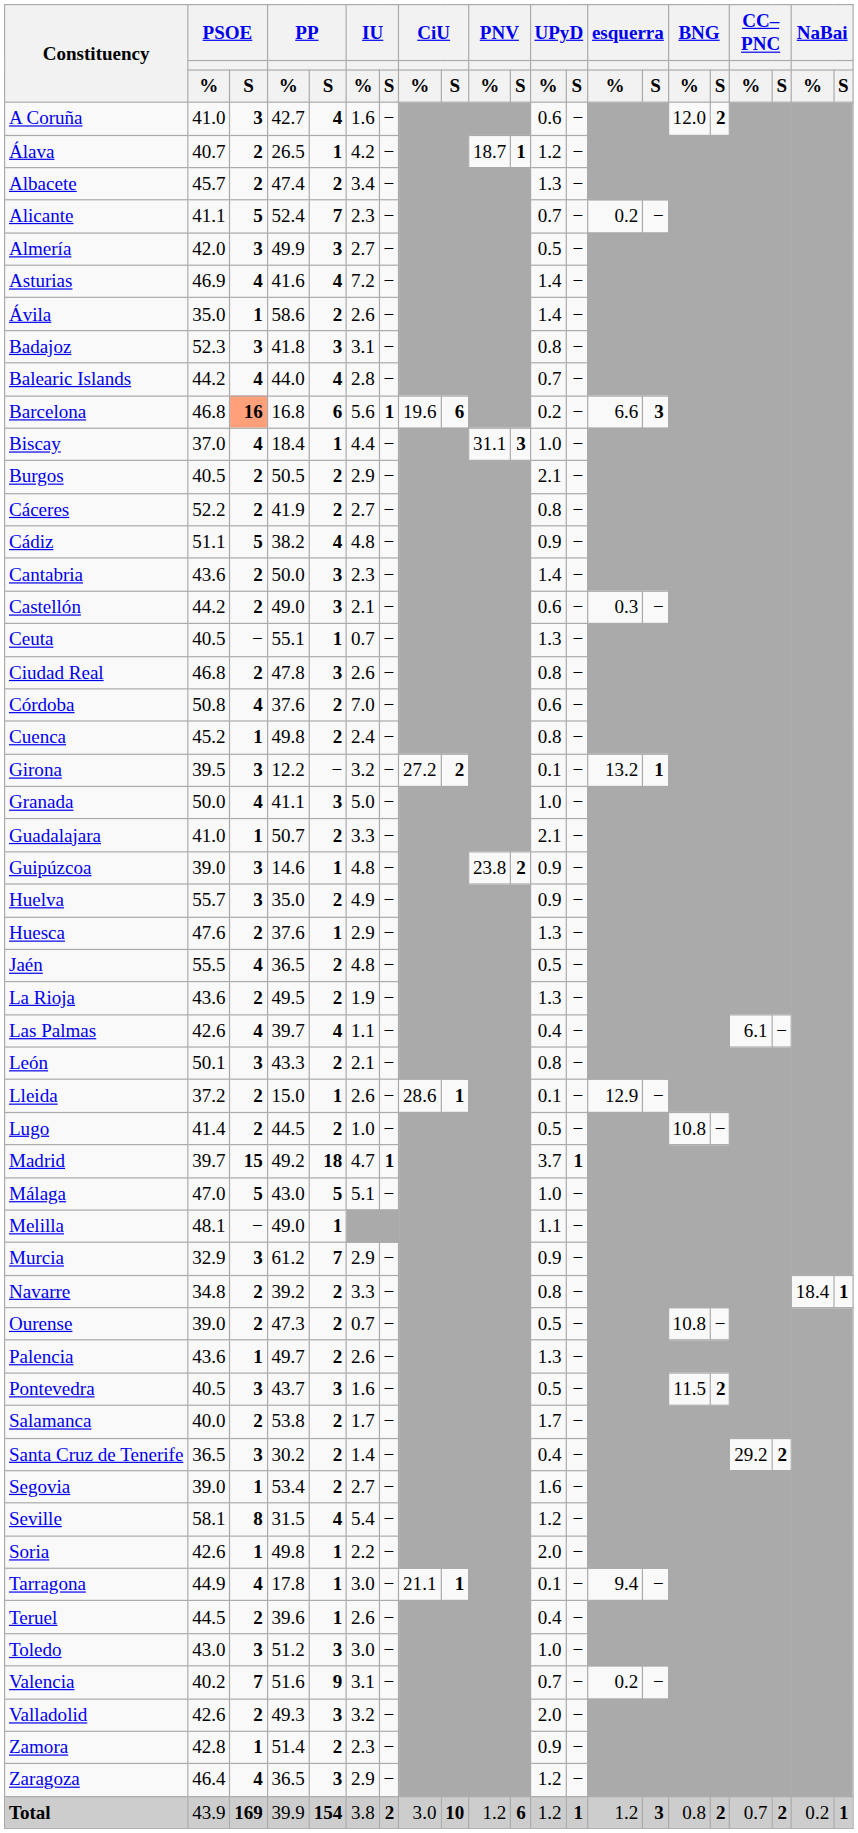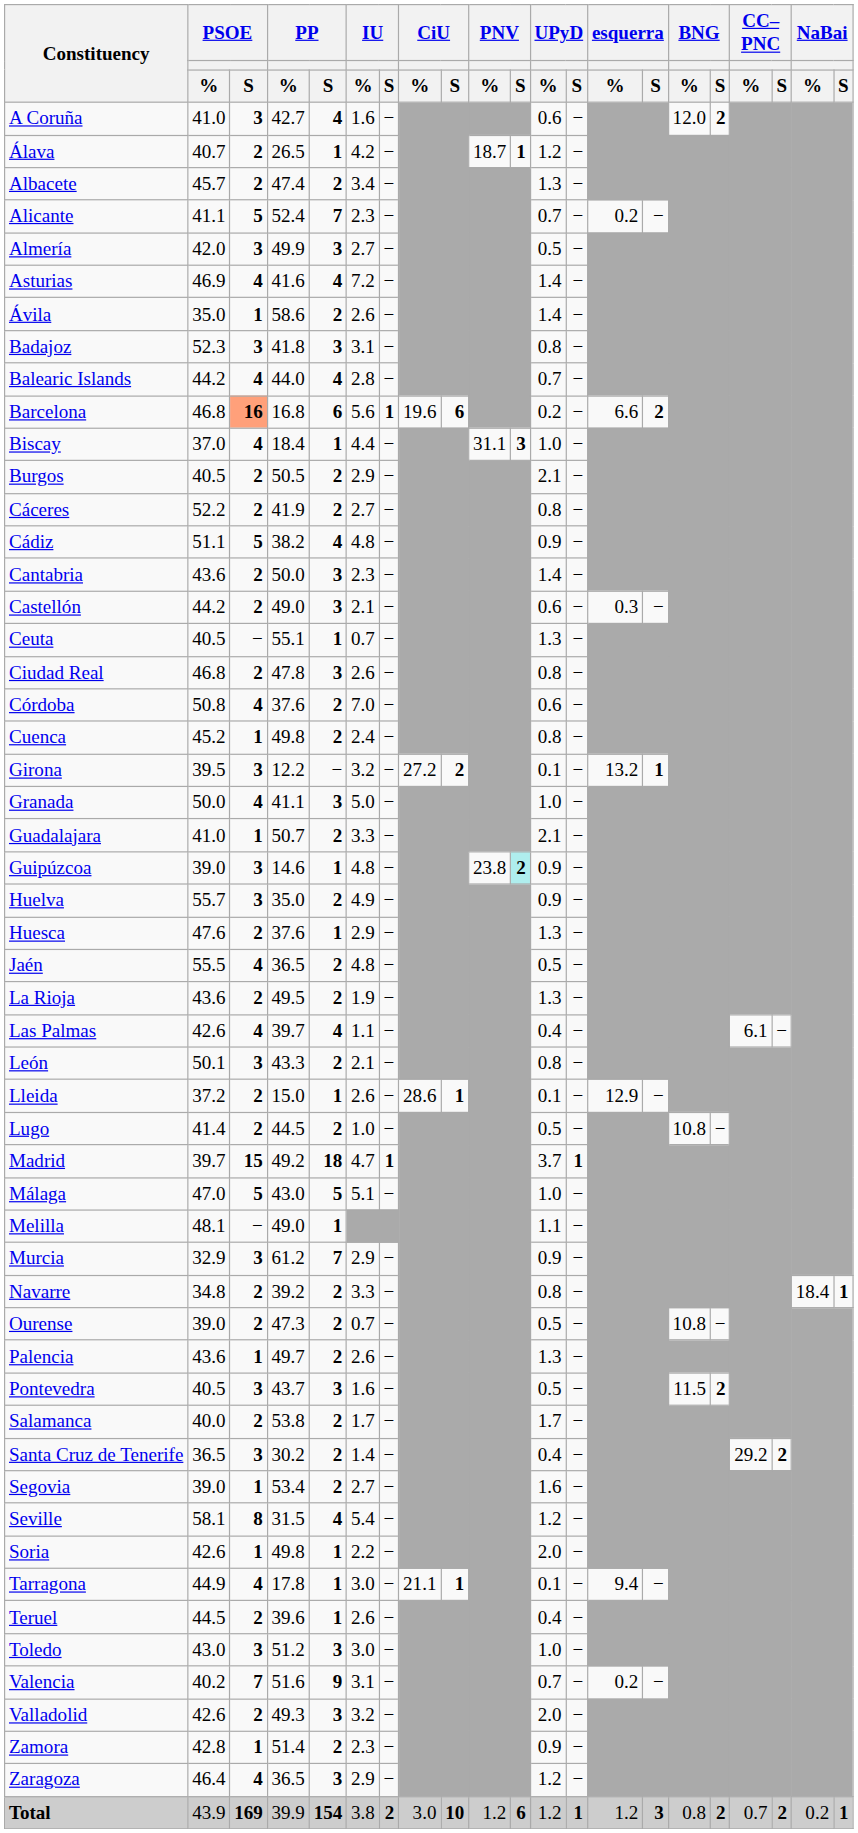Barcelona | esquerra / S: 3 -> 2
Guipúzcoa | PNV / S: no background -> paleturquoise background
